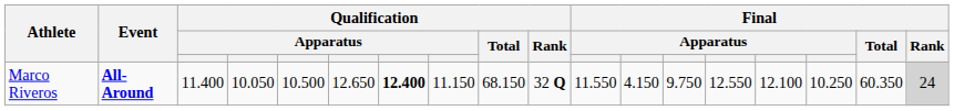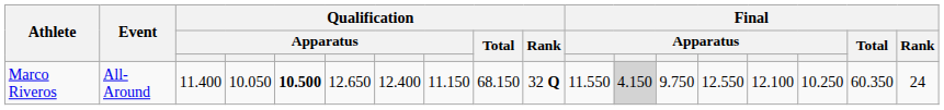row 4 | Event: bold -> normal
row 4 | column 5: normal -> bold
row 4 | column 7: bold -> normal
row 4 | column 12: no background -> lightgrey background
row 4 | Final / Rank: lightgrey background -> no background
